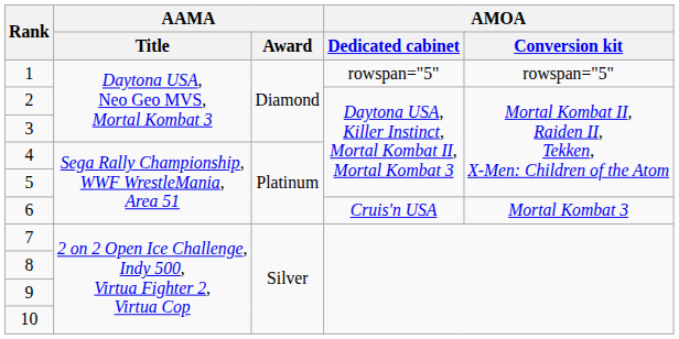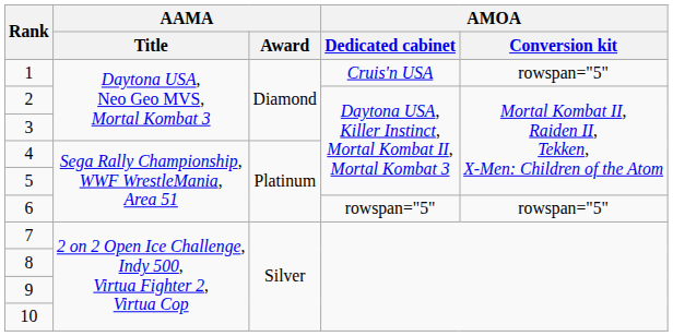1 | AMOA / Dedicated cabinet: rowspan="5" -> Cruis'n USA
6 | AMOA / Dedicated cabinet: Cruis'n USA -> rowspan="5"
6 | AMOA / Conversion kit: Mortal Kombat 3 -> rowspan="5"
